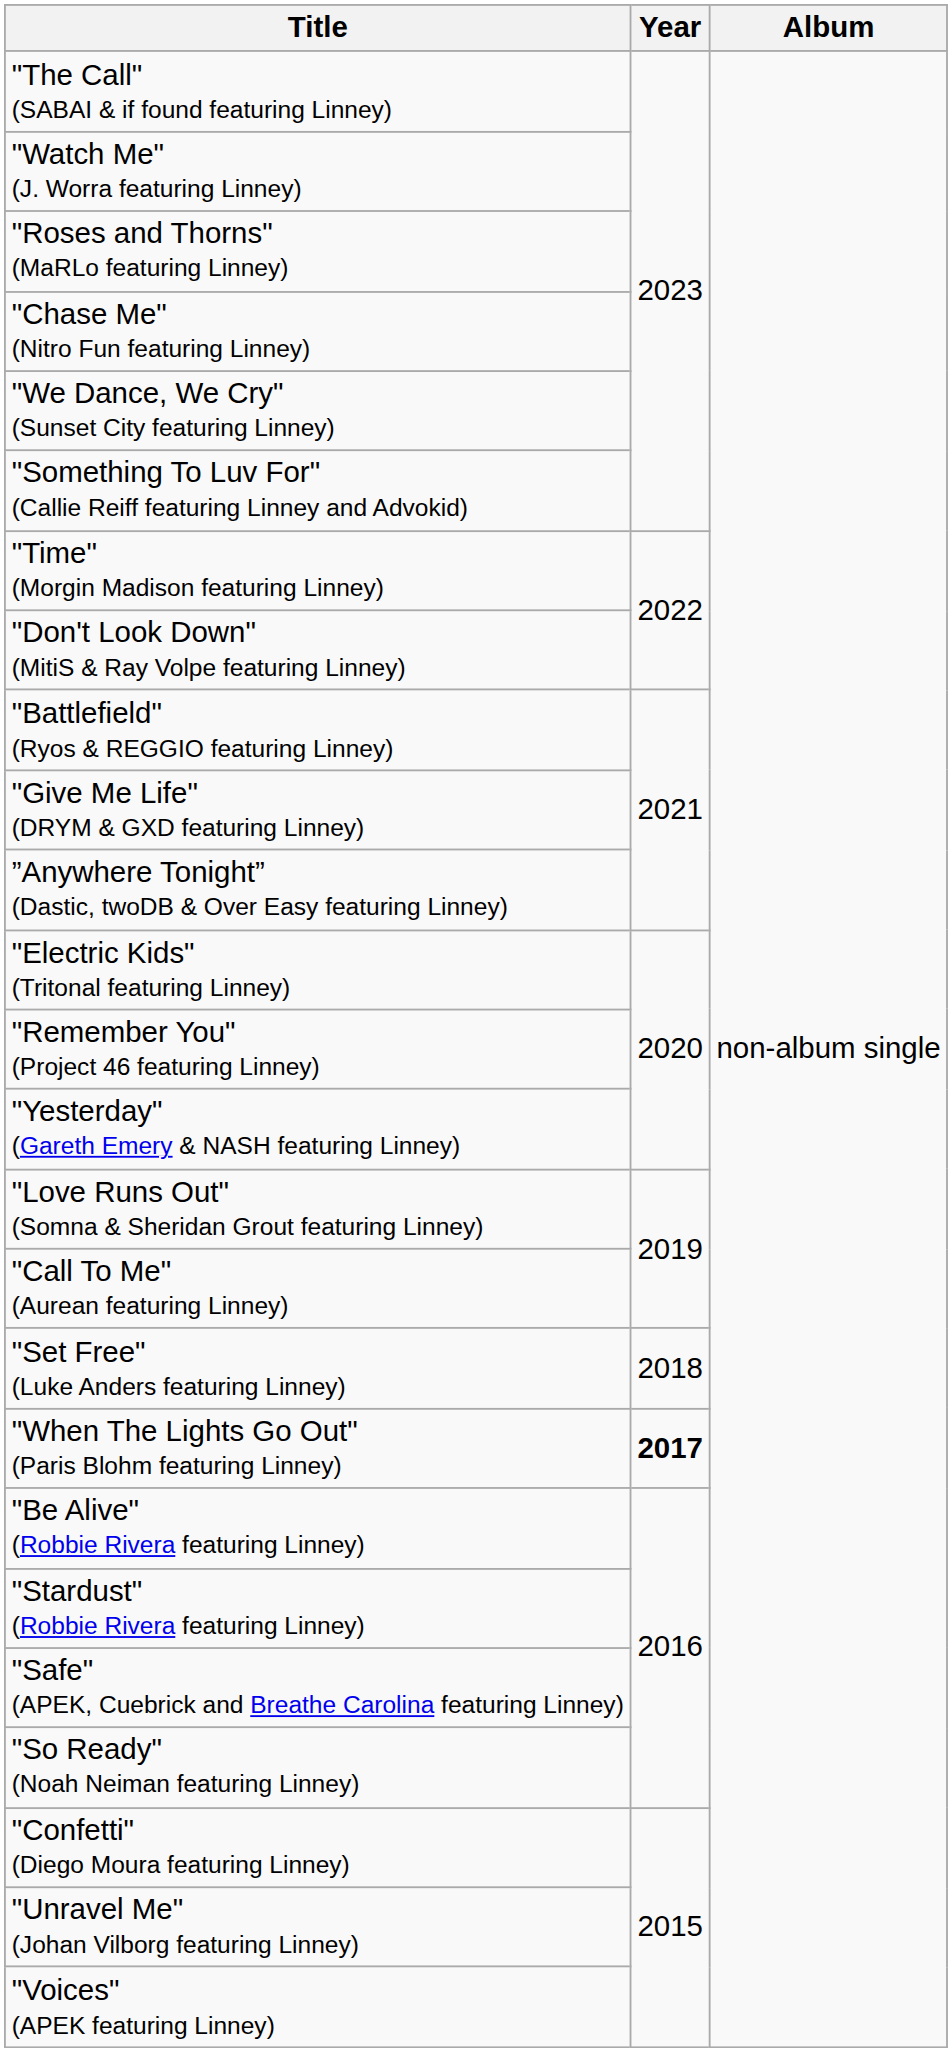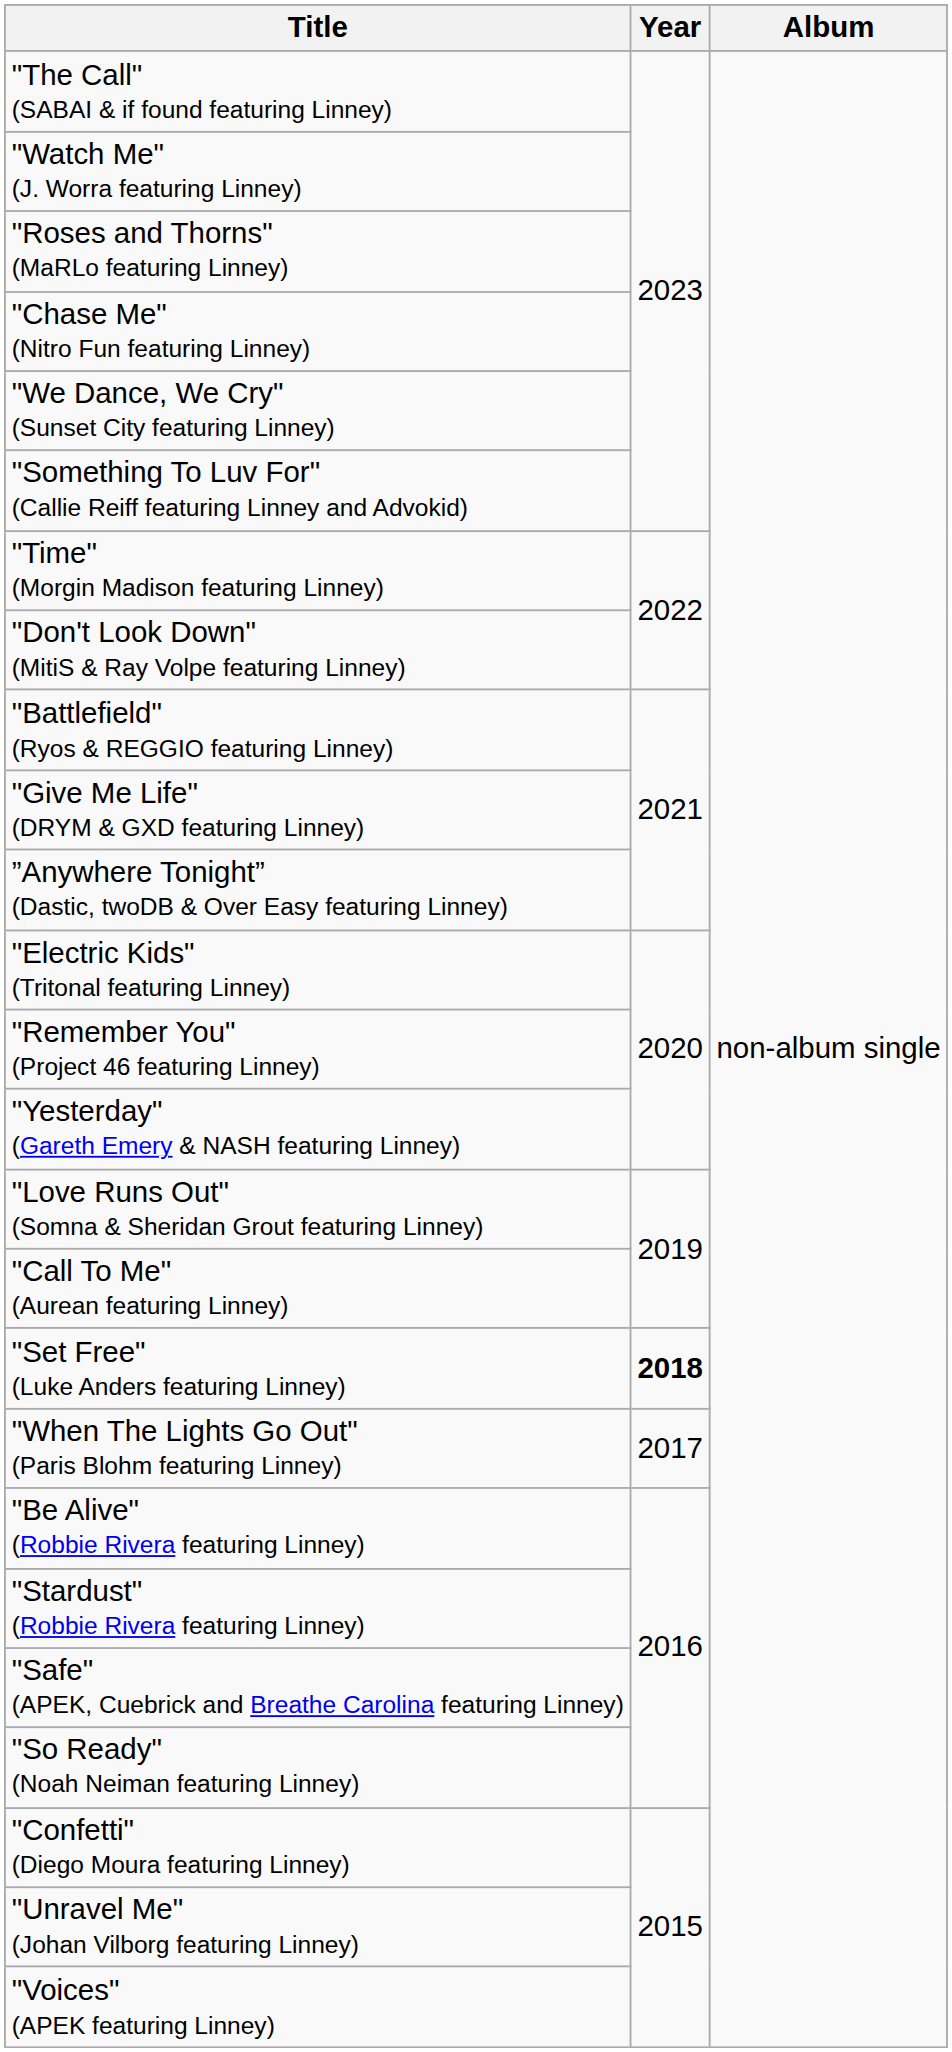"Set Free" (Luke Anders featuring Linney) | Year: normal -> bold
"When The Lights Go Out" (Paris Blohm featuring Linney) | Year: bold -> normal
